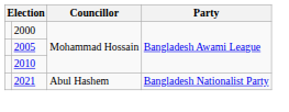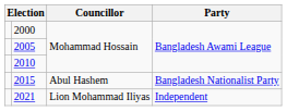+ row: 2015 | Abul Hashem | Bangladesh Nationalist Party
2021 | Councillor: Abul Hashem -> Lion Mohammad Iliyas
2021 | Party: Bangladesh Nationalist Party -> Independent
